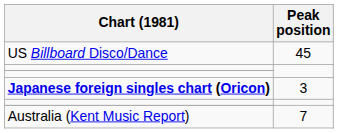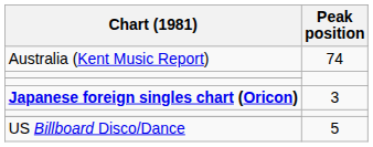row 2 | Chart (1981): US Billboard Disco/Dance -> Australia (Kent Music Report)
row 2 | Peak position: 45 -> 74
row 7 | Chart (1981): Australia (Kent Music Report) -> US Billboard Disco/Dance
row 7 | Peak position: 7 -> 5
